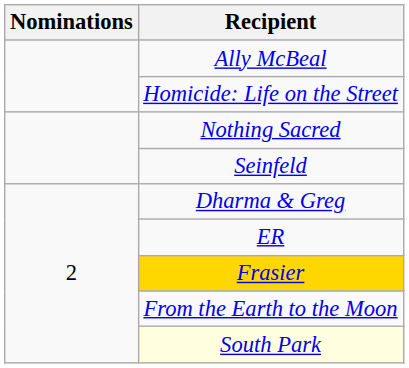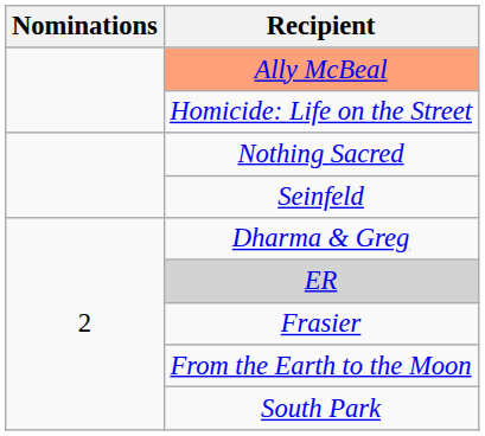Ally McBeal | Recipient: no background -> lightsalmon background
ER | Recipient: no background -> lightgrey background
Frasier | Recipient: gold background -> no background
South Park | Recipient: lightyellow background -> no background
